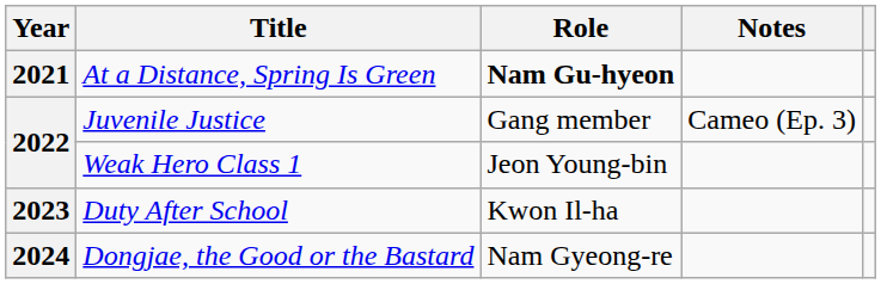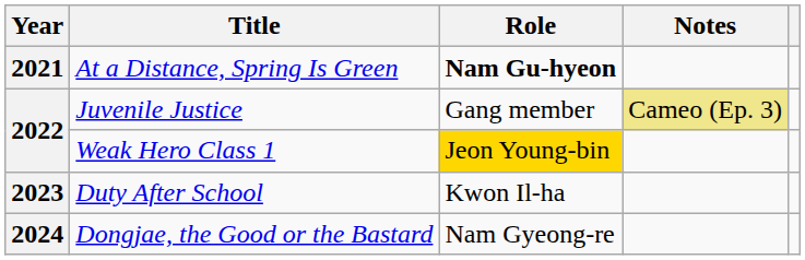Juvenile Justice | Notes: no background -> khaki background
Weak Hero Class 1 | Role: no background -> gold background
